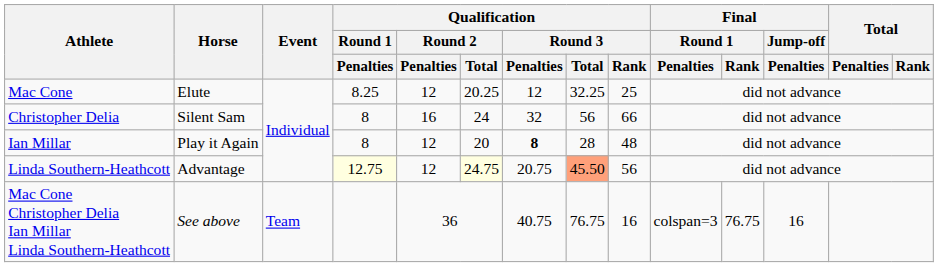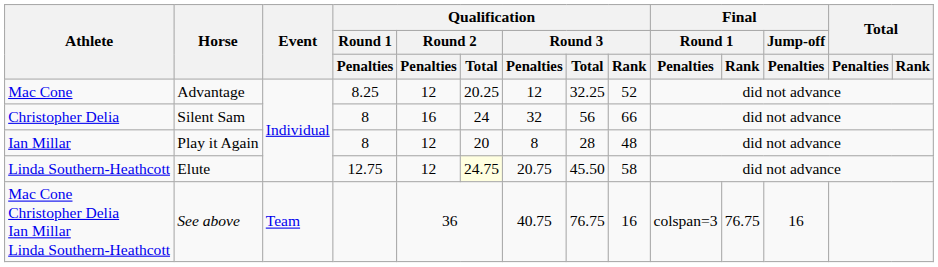Mac Cone | Horse: Elute -> Advantage
Mac Cone | Qualification / Round 3 / Rank: 25 -> 52
Ian Millar | Qualification / Round 3 / Penalties: bold -> normal
Linda Southern-Heathcott | Horse: Advantage -> Elute
Linda Southern-Heathcott | Qualification / Round 1 / Penalties: lightyellow background -> no background
Linda Southern-Heathcott | Qualification / Round 3 / Total: lightsalmon background -> no background
Linda Southern-Heathcott | Qualification / Round 3 / Rank: 56 -> 58
